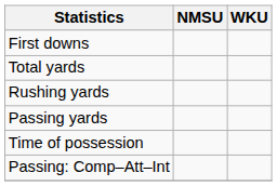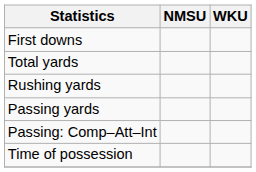rows swapped: Passing: Comp–Att–Int <-> Time of possession
